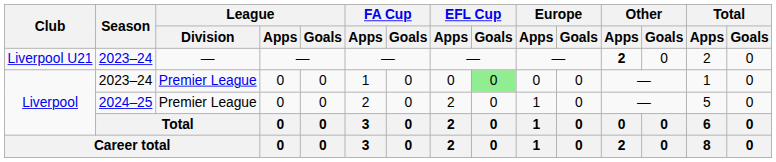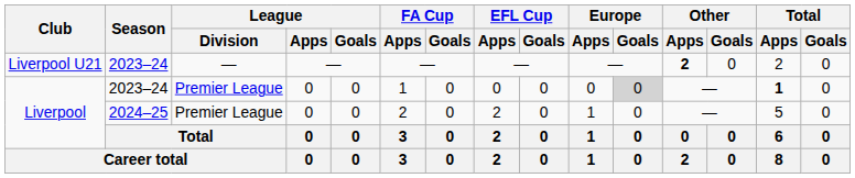Liverpool / 2023–24 | EFL Cup / Goals: lightgreen background -> no background
Liverpool / 2023–24 | Europe / Goals: no background -> lightgrey background
Liverpool / 2023–24 | Total / Apps: normal -> bold
